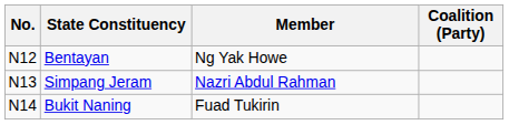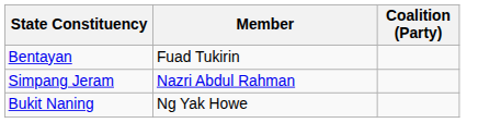- column: No. | N12 | N13 | N14
Bentayan | Member: Ng Yak Howe -> Fuad Tukirin
Bukit Naning | Member: Fuad Tukirin -> Ng Yak Howe
